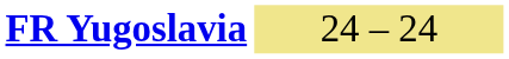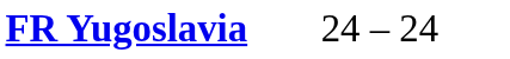FR Yugoslavia | column 2: khaki background -> no background
